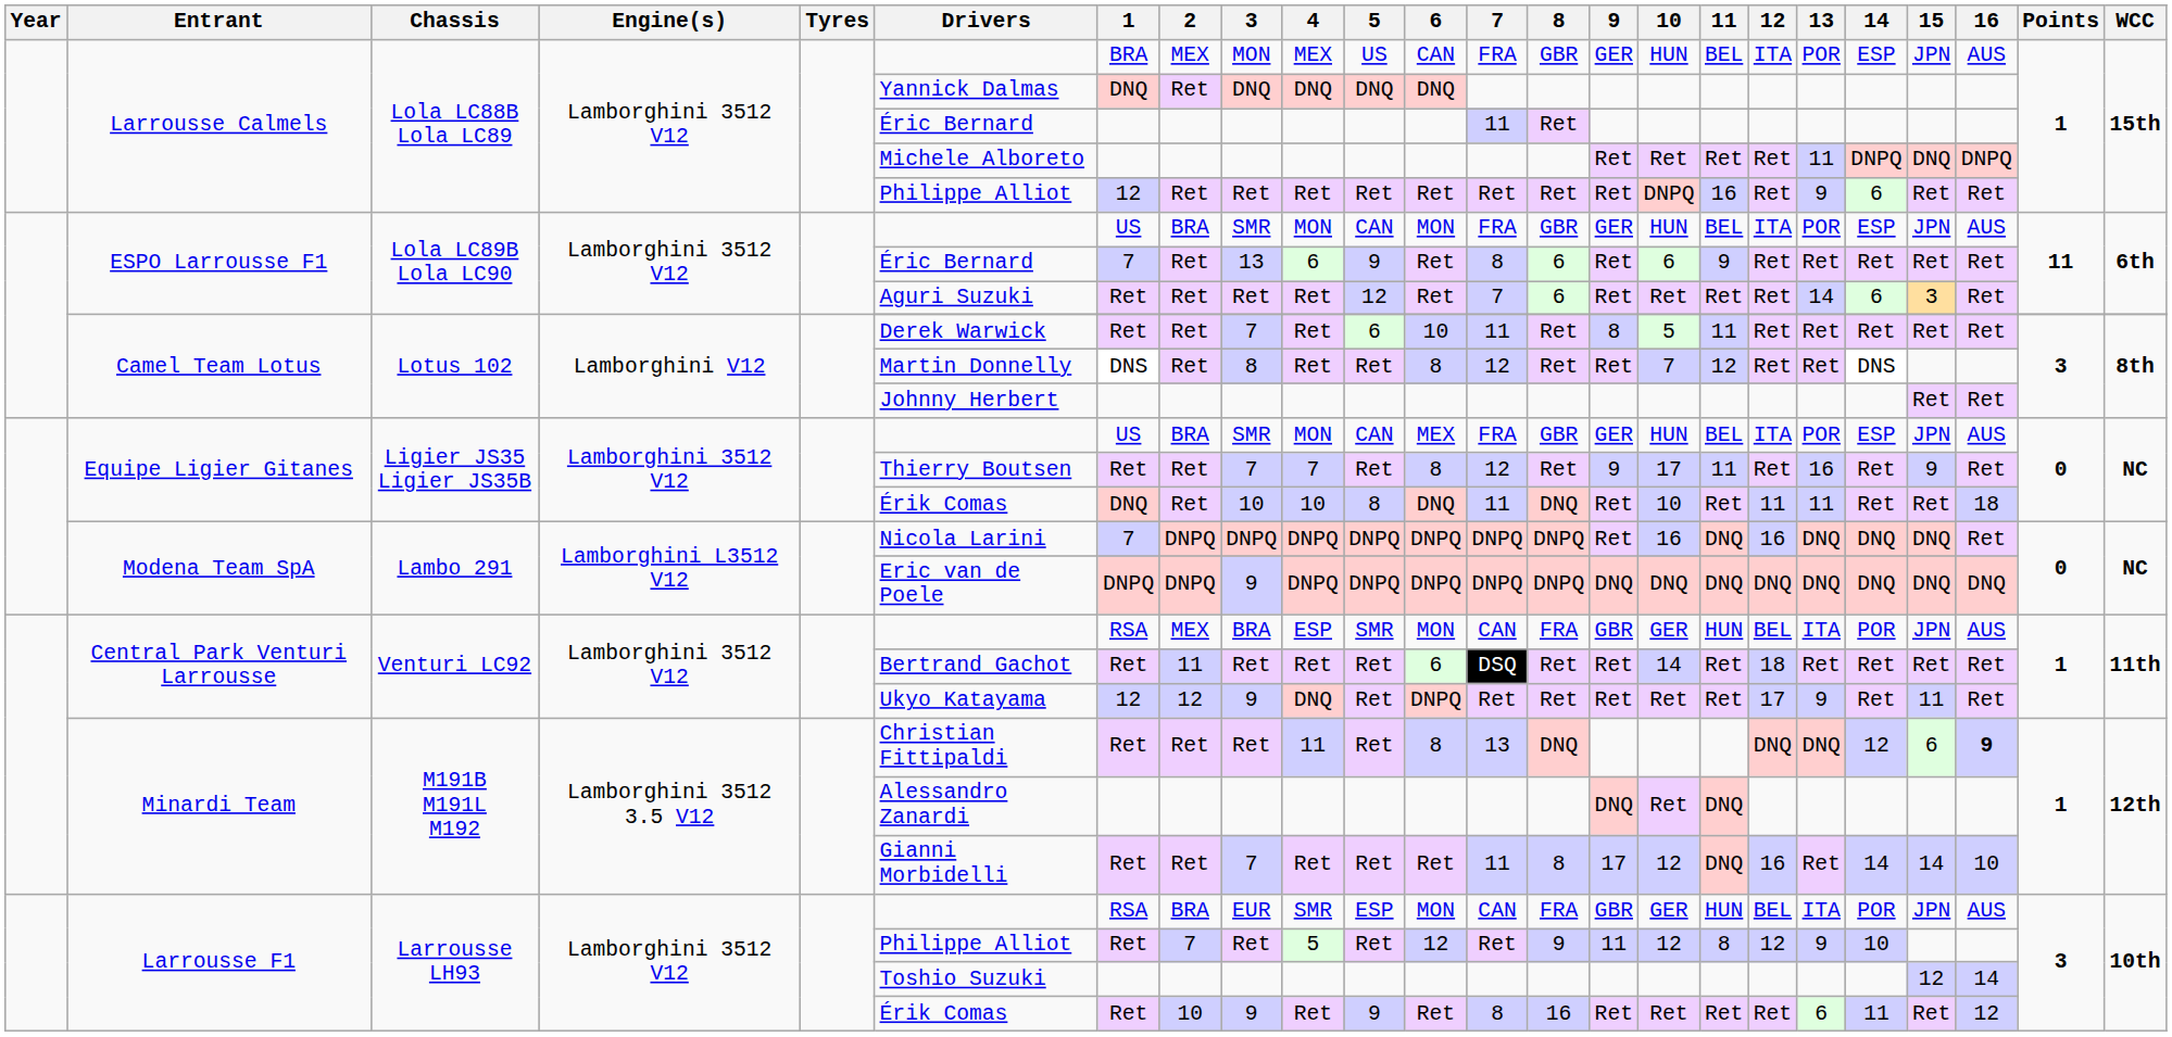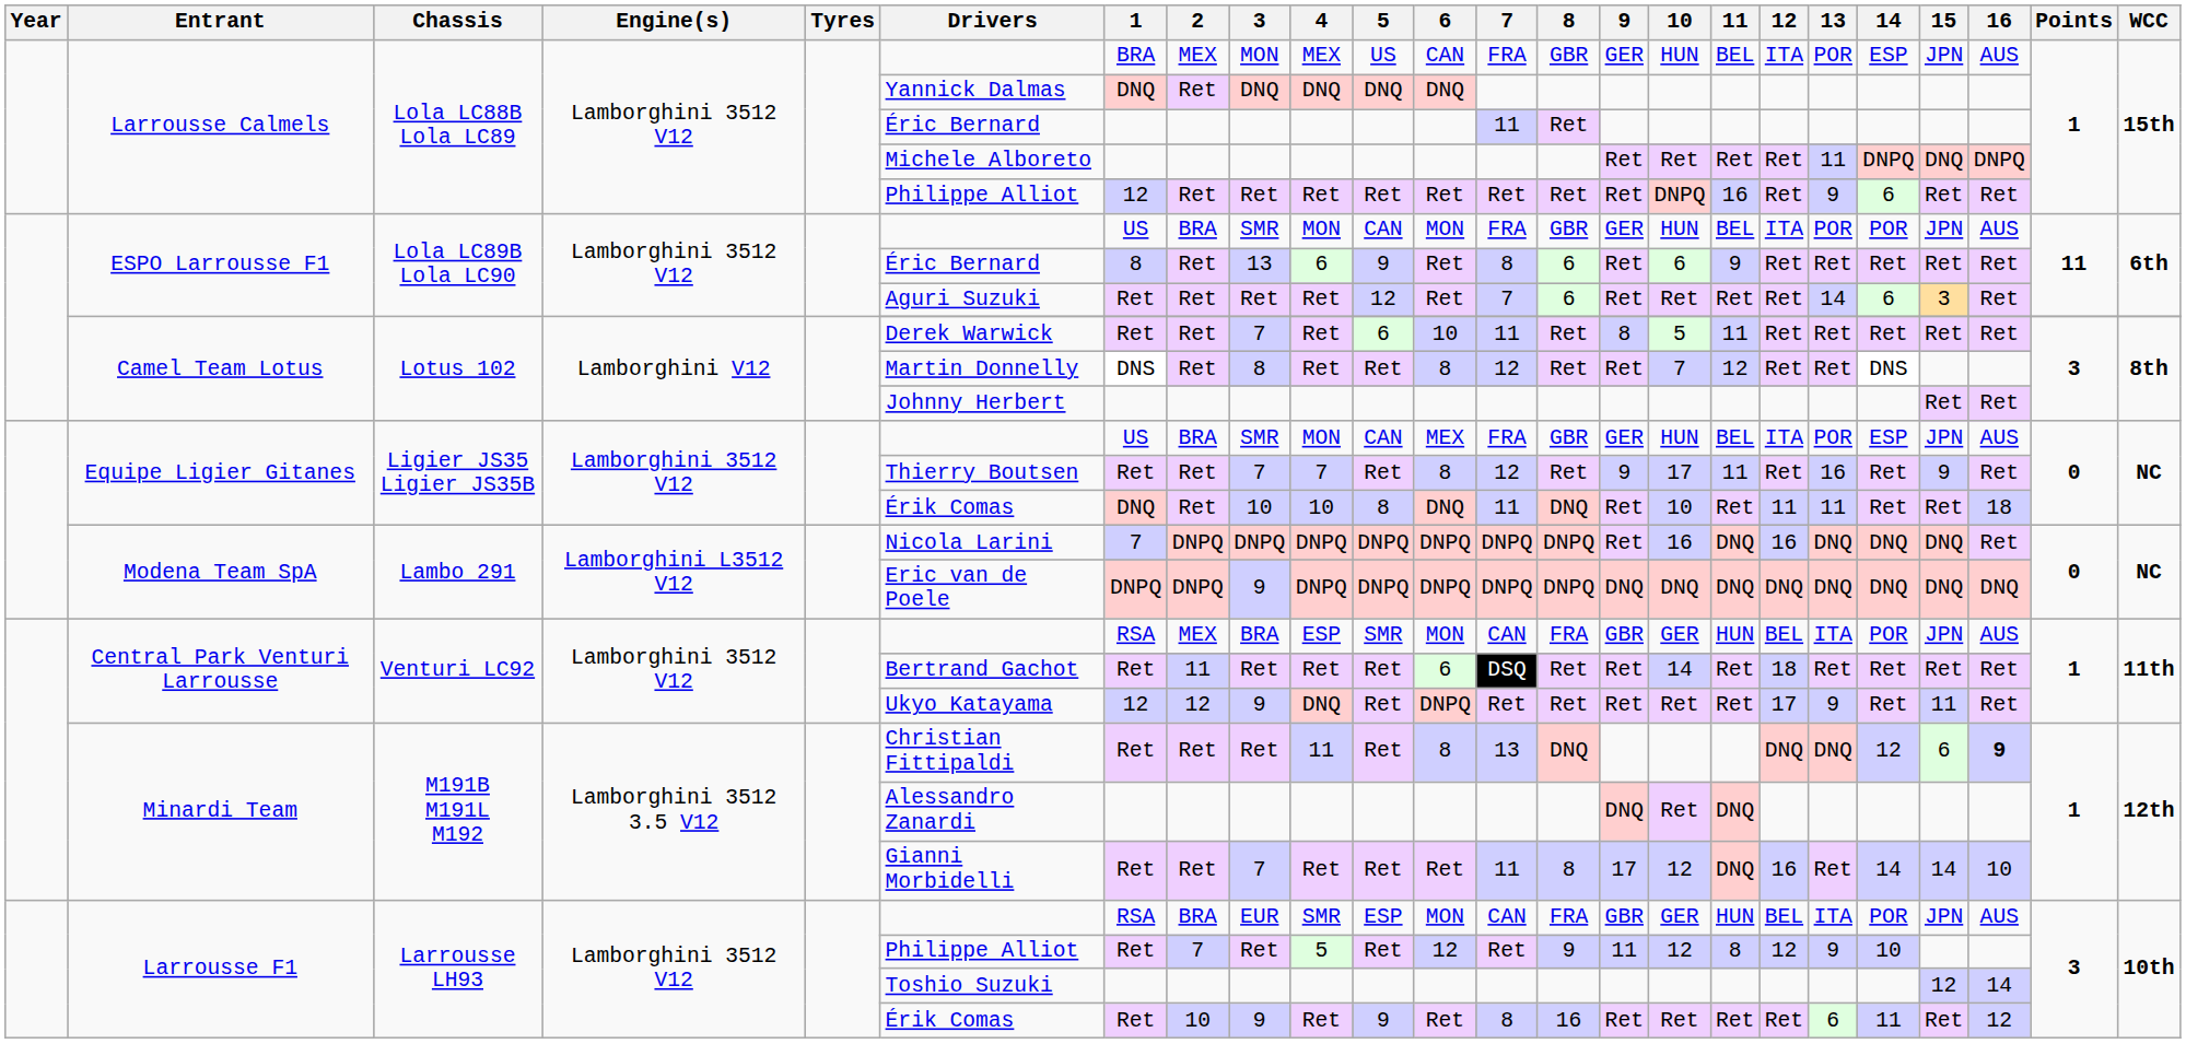row 7 | 14: ESP -> POR
row 8 | 1: 7 -> 8
